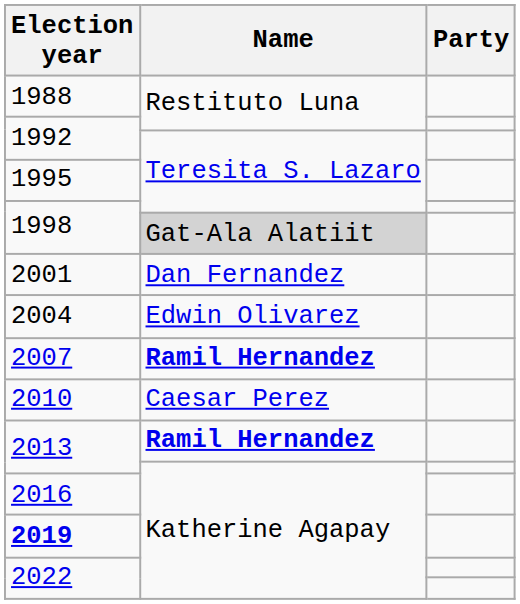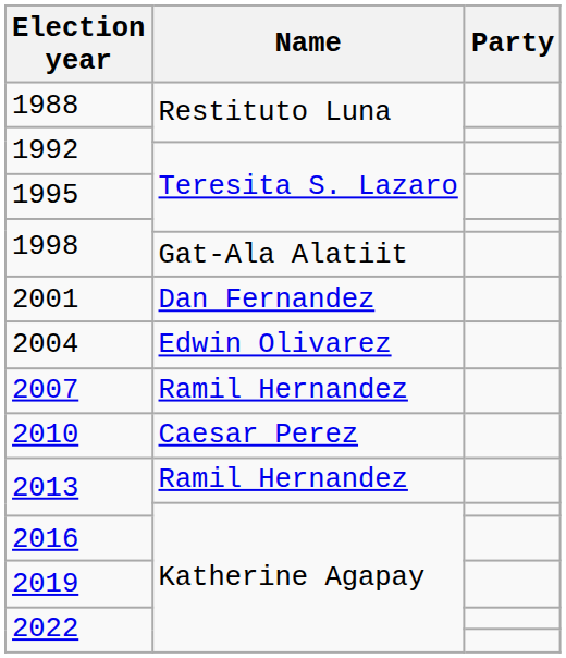1998 / Gat-Ala Alatiit | Name: lightgrey background -> no background
2007 | Name: bold -> normal
2013 / Ramil Hernandez | Name: bold -> normal
2019 | Election year: bold -> normal
